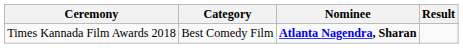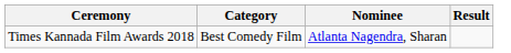Times Kannada Film Awards 2018 | Nominee: bold -> normal
